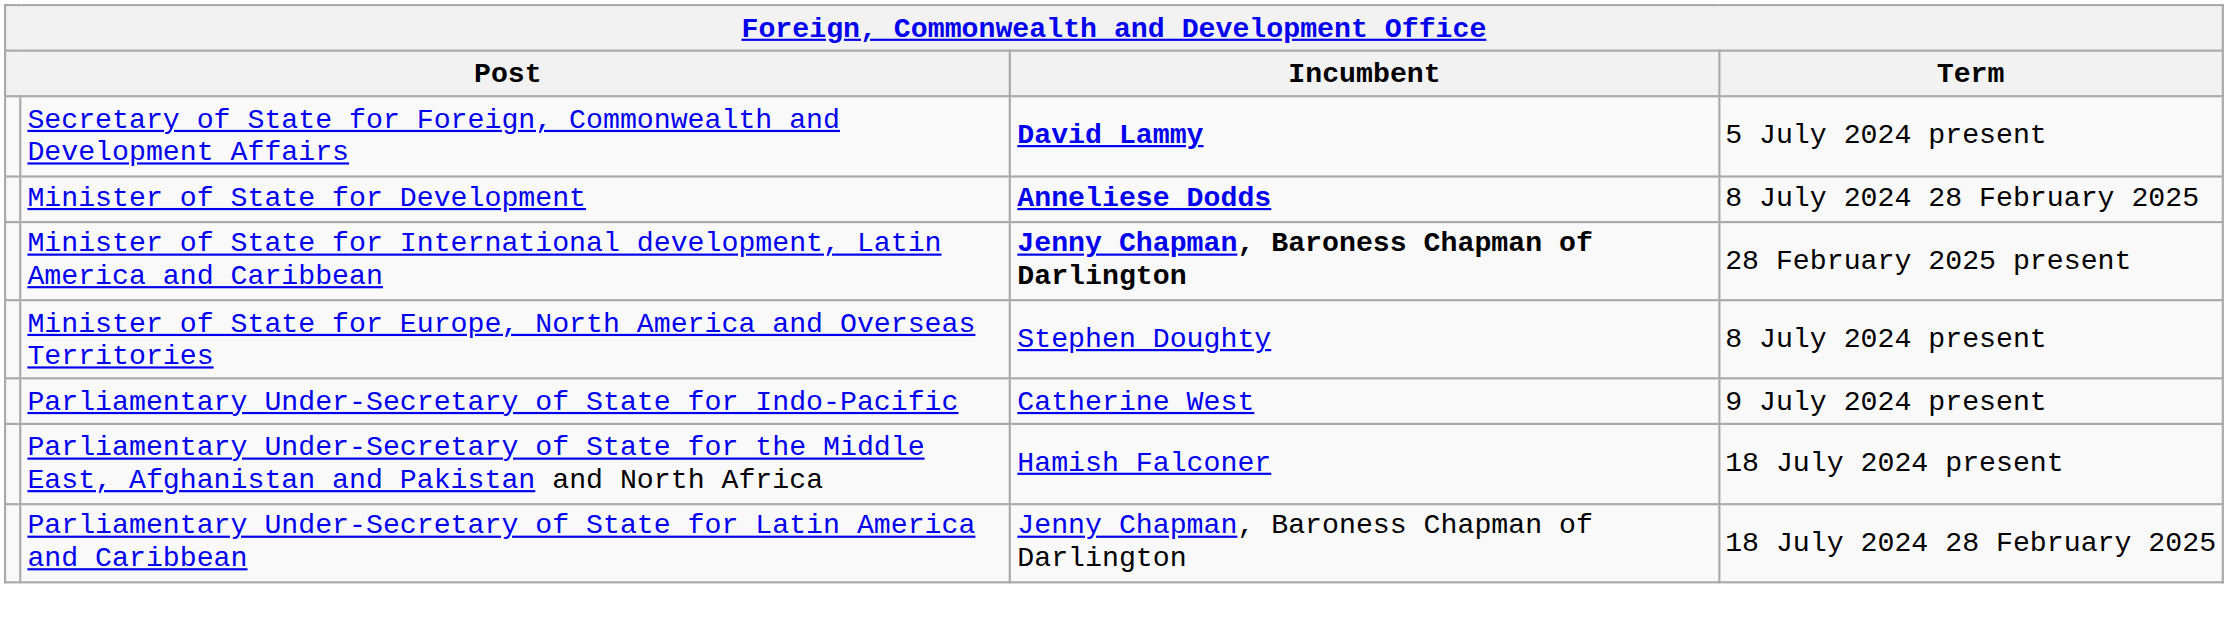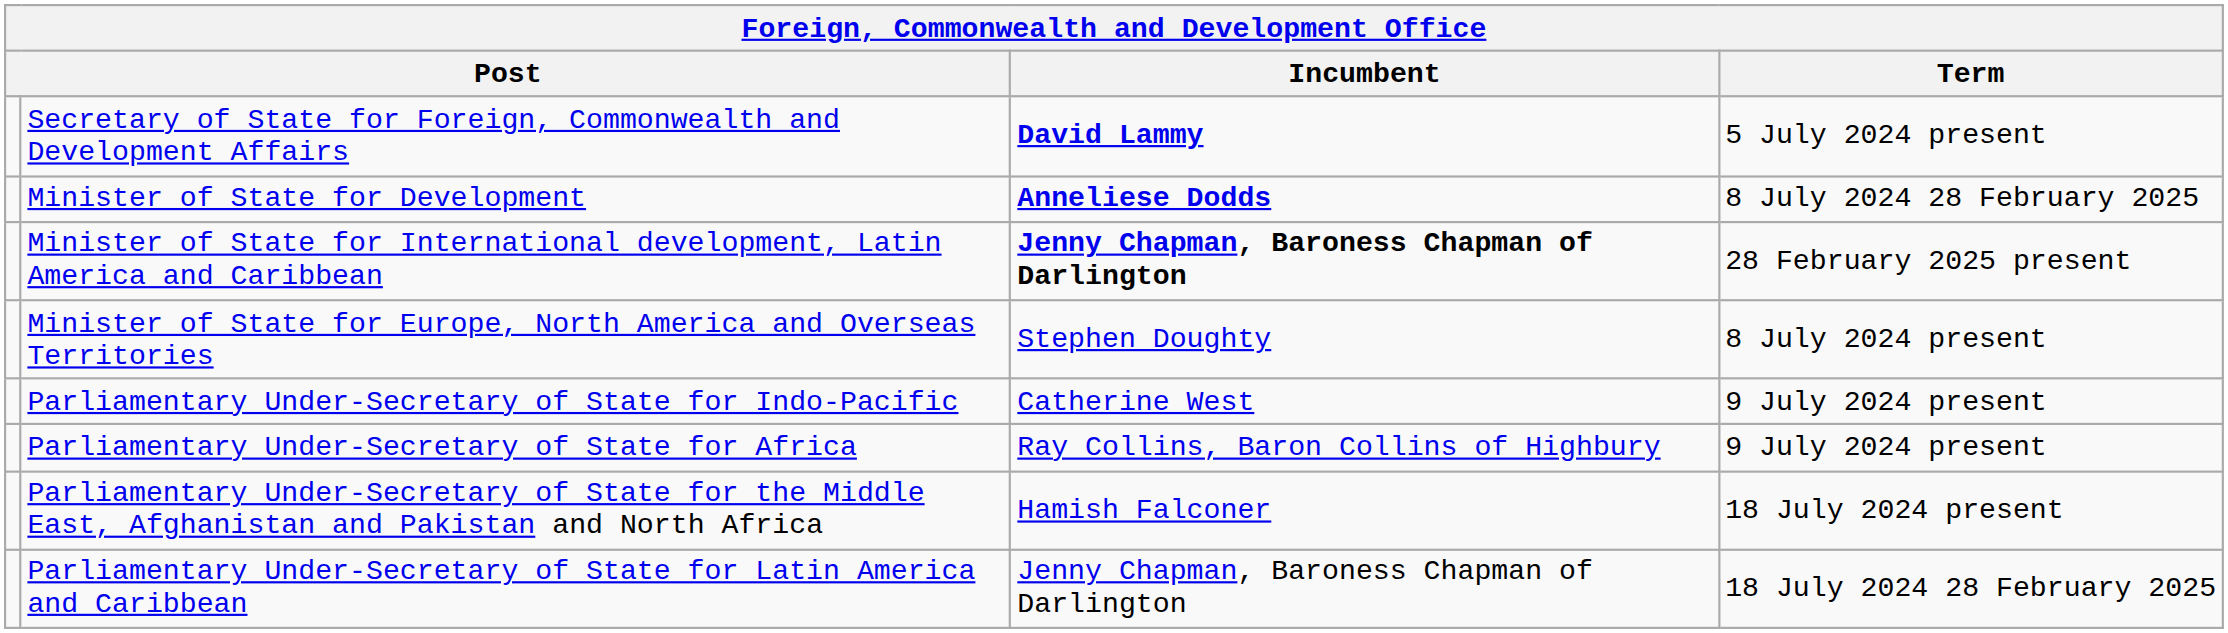+ row: Parliamentary Under-Secretary of State for Africa | Ray Collins, Baron Collins of Highbury | 9 July 2024 present
